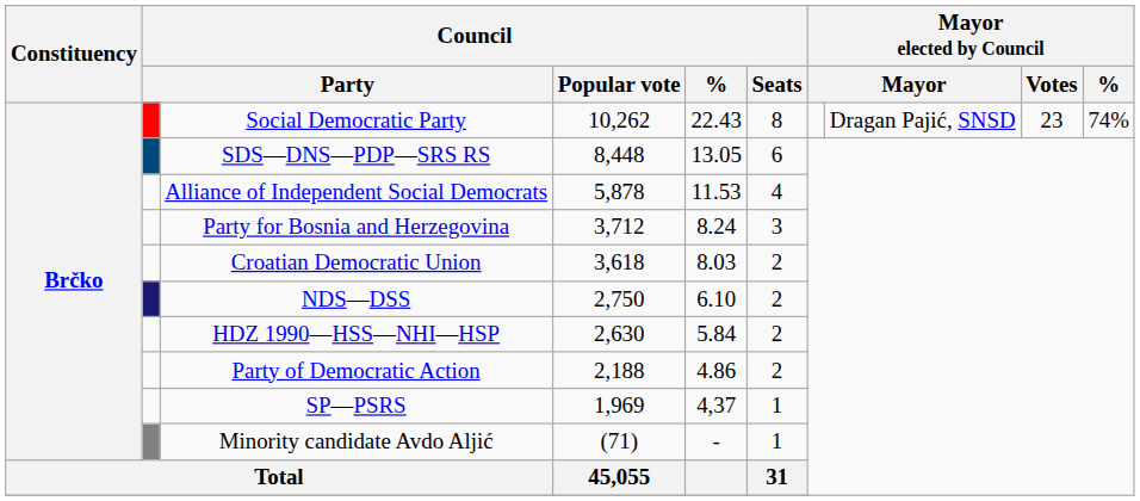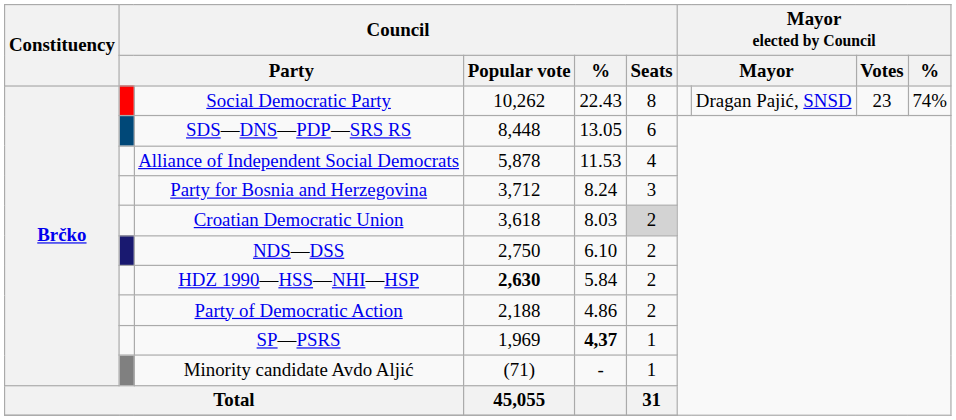Croatian Democratic Union | Council / Seats: no background -> lightgrey background
HDZ 1990—HSS—NHI—HSP | Council / Popular vote: normal -> bold
SP—PSRS | Council / %: normal -> bold
